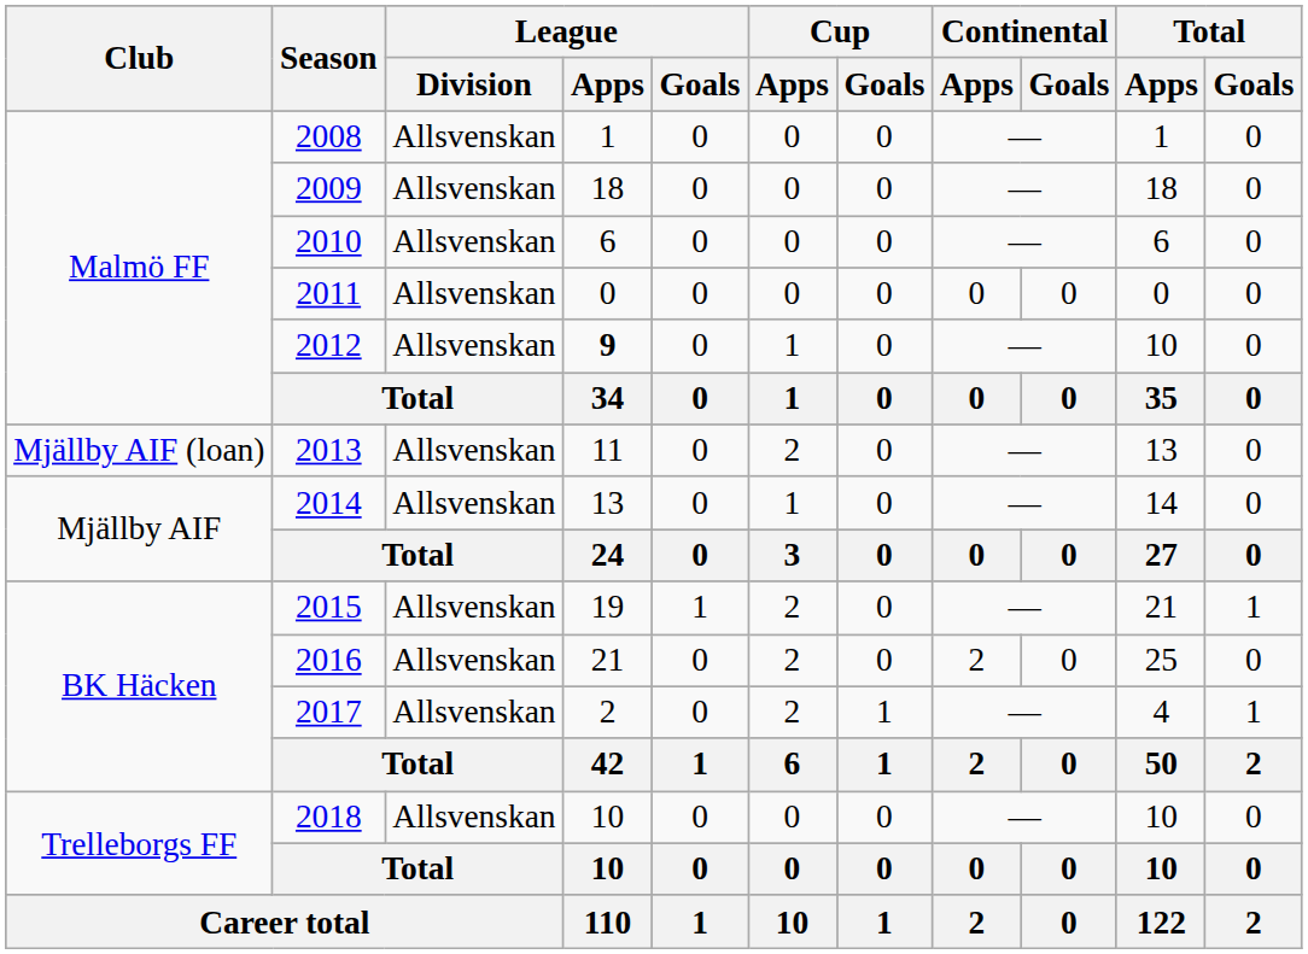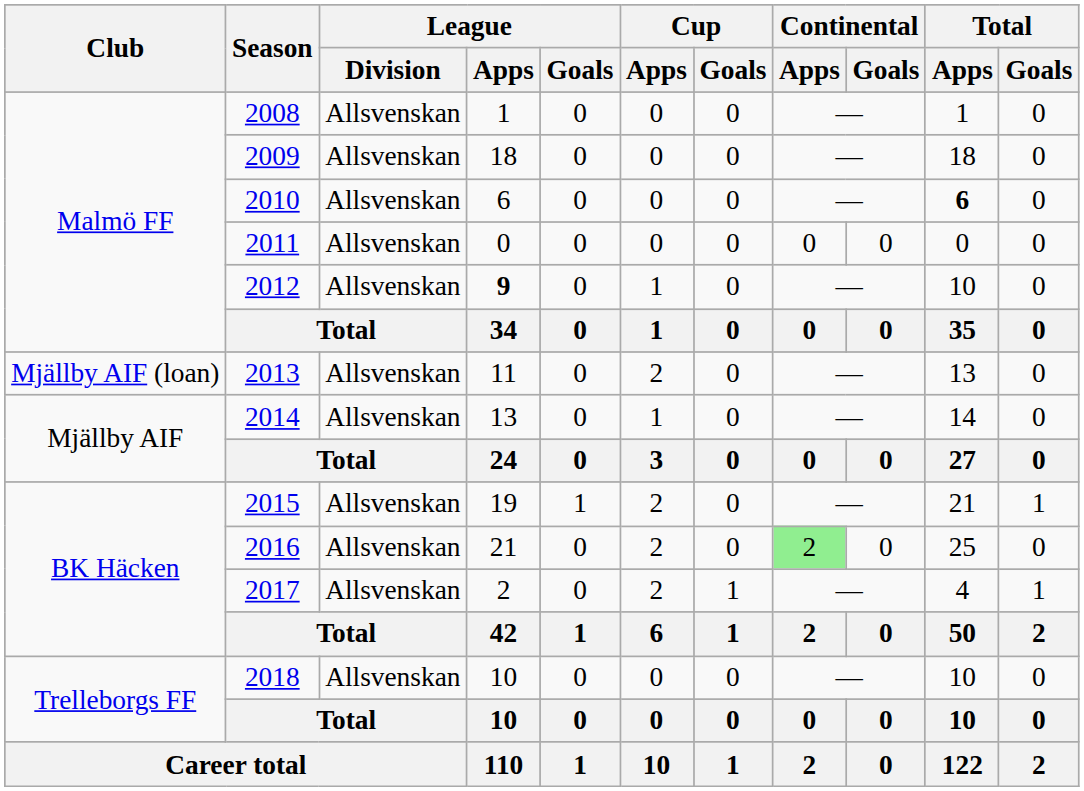2010 | Total / Apps: normal -> bold
2016 | Continental / Apps: no background -> lightgreen background
